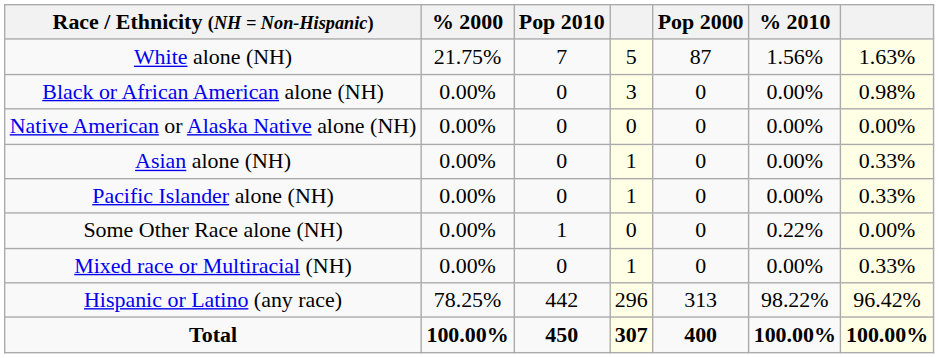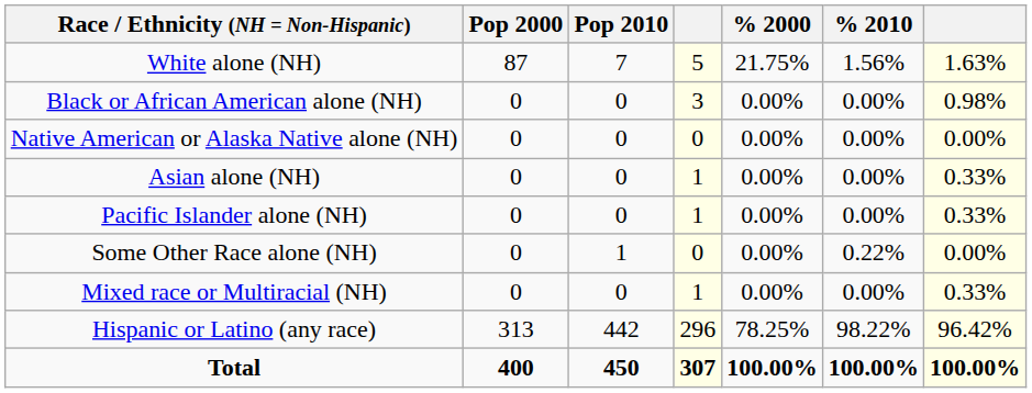columns swapped: Pop 2000 <-> % 2000
